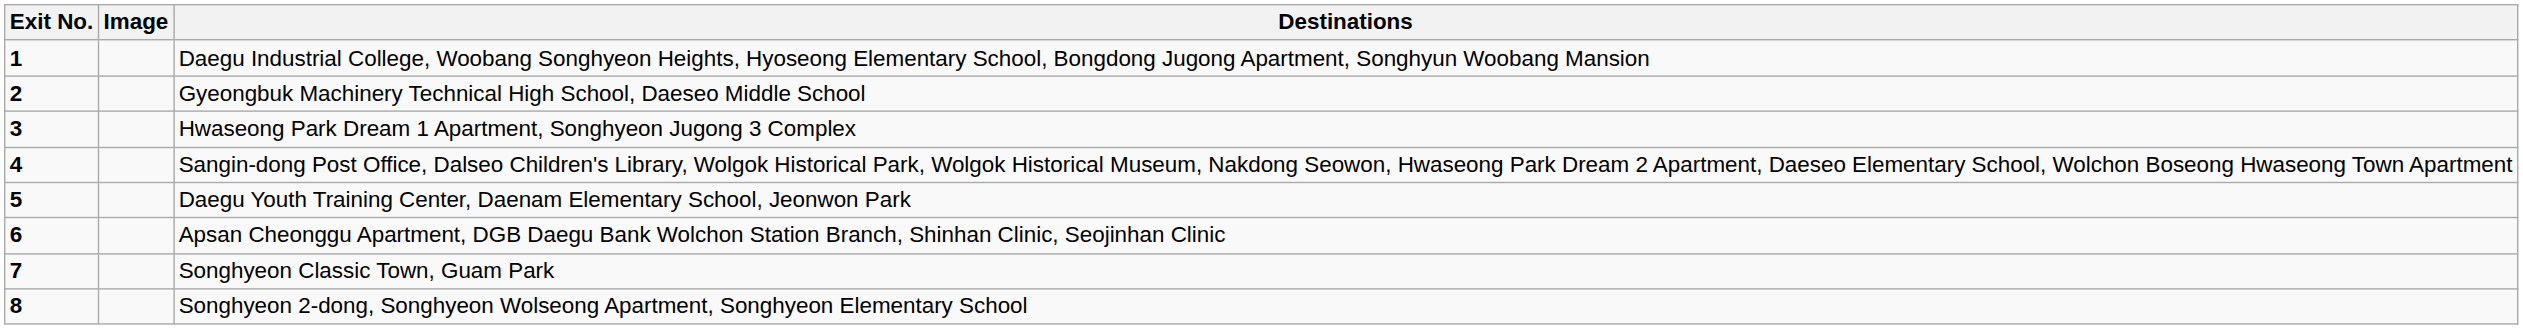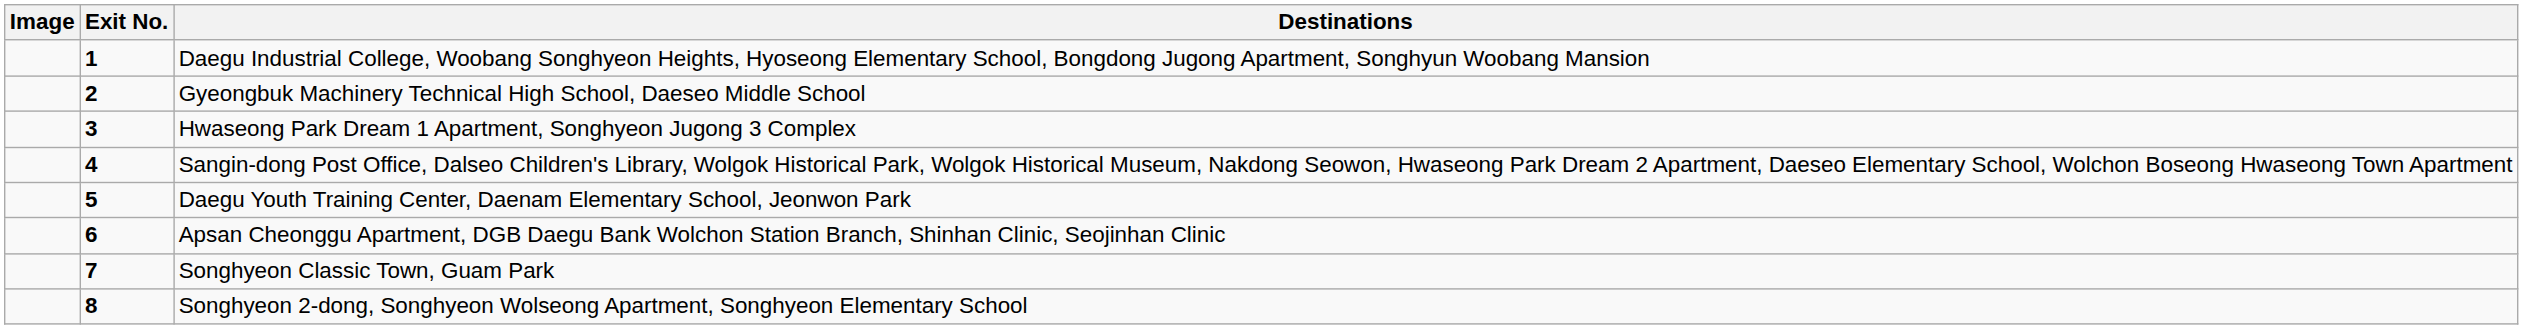columns swapped: Exit No. <-> Image
